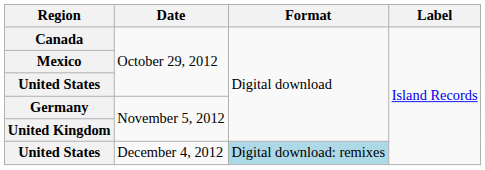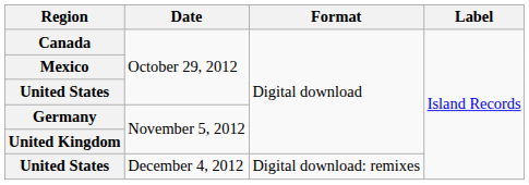United States / December 4, 2012 | Format: lightblue background -> no background
